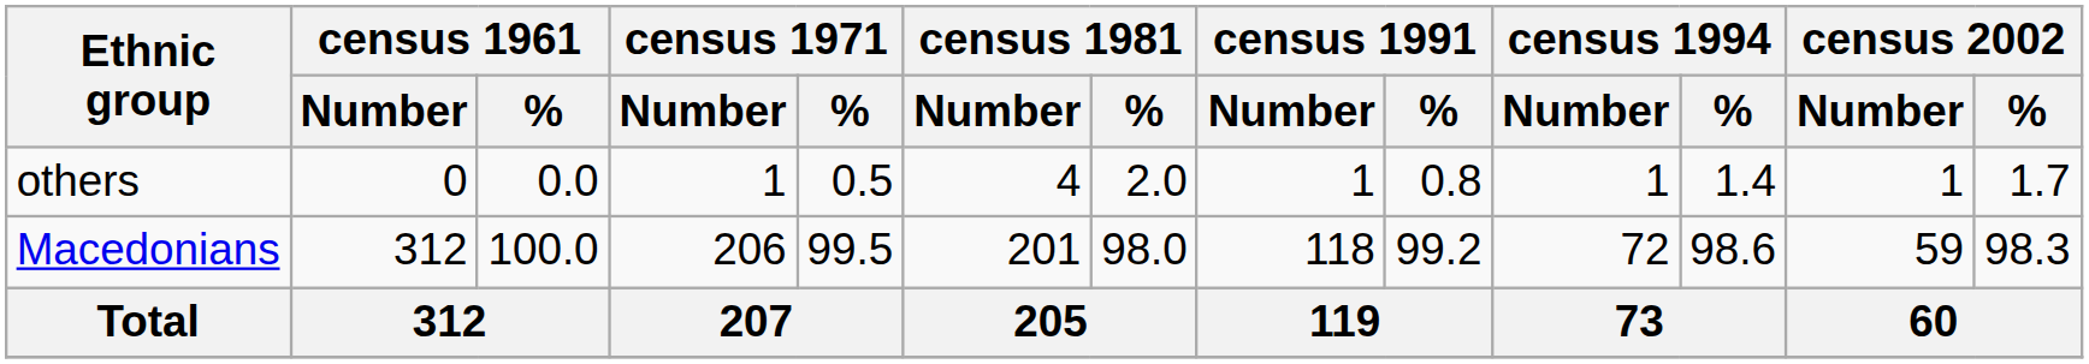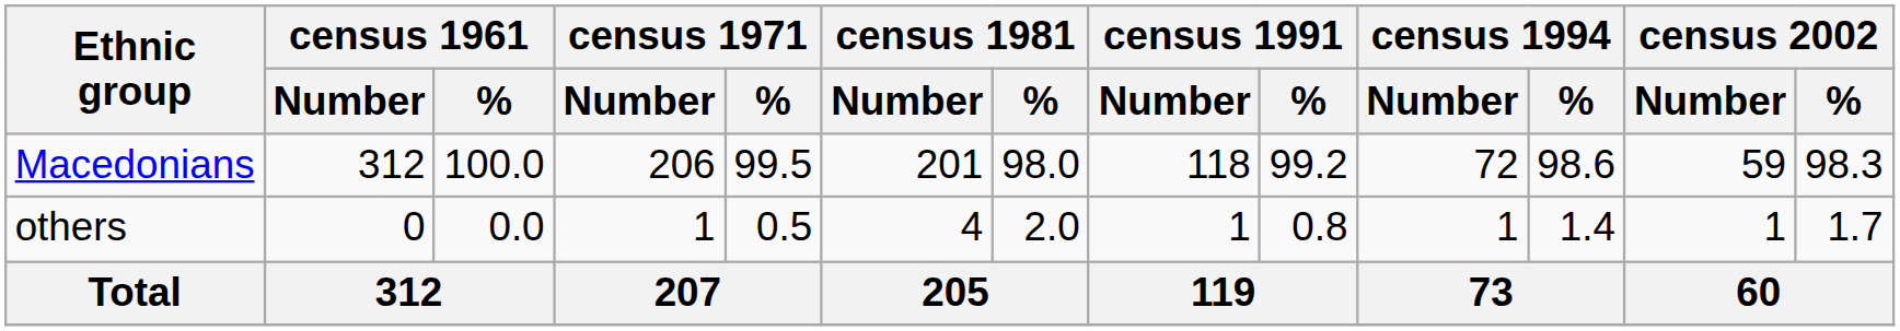rows swapped: Macedonians <-> others
